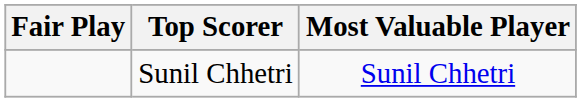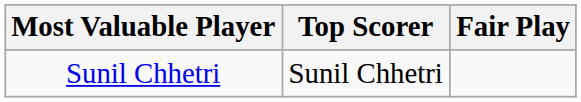columns swapped: Most Valuable Player <-> Fair Play
